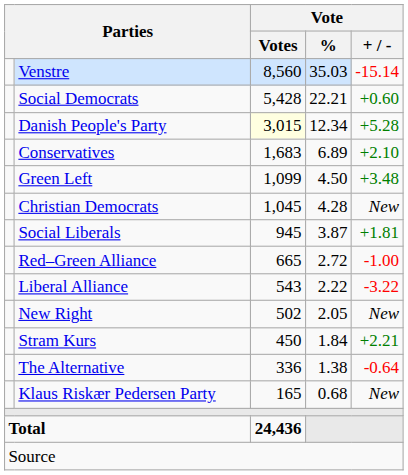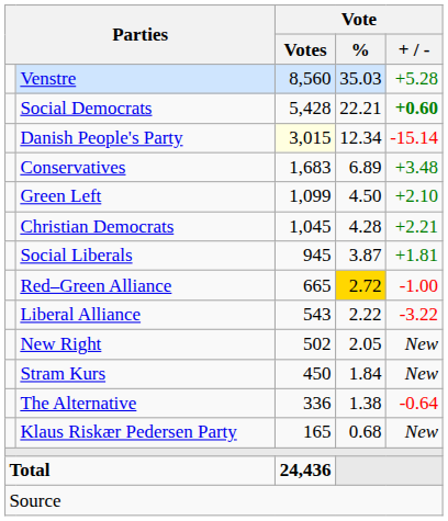Venstre | Vote / + / -: -15.14 -> +5.28
Social Democrats | Vote / + / -: normal -> bold
Danish People's Party | Vote / + / -: +5.28 -> -15.14
Conservatives | Vote / + / -: +2.10 -> +3.48
Green Left | Vote / + / -: +3.48 -> +2.10
Christian Democrats | Vote / + / -: New -> +2.21
Red–Green Alliance | Vote / %: no background -> gold background
Stram Kurs | Vote / + / -: +2.21 -> New
